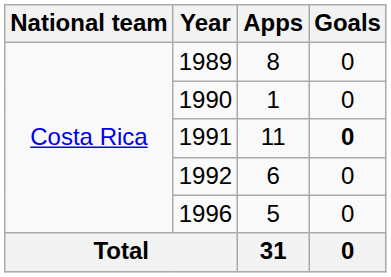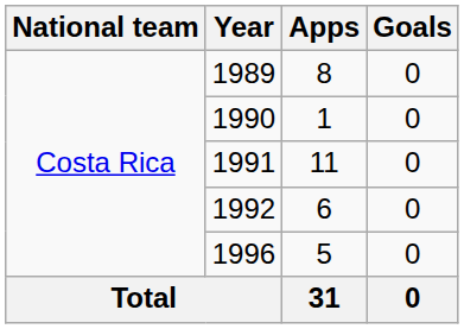1991 | Goals: bold -> normal
